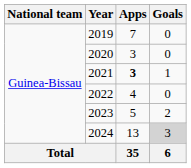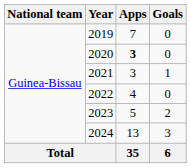2020 | Apps: normal -> bold
2021 | Apps: bold -> normal
2024 | Goals: lightgrey background -> no background
